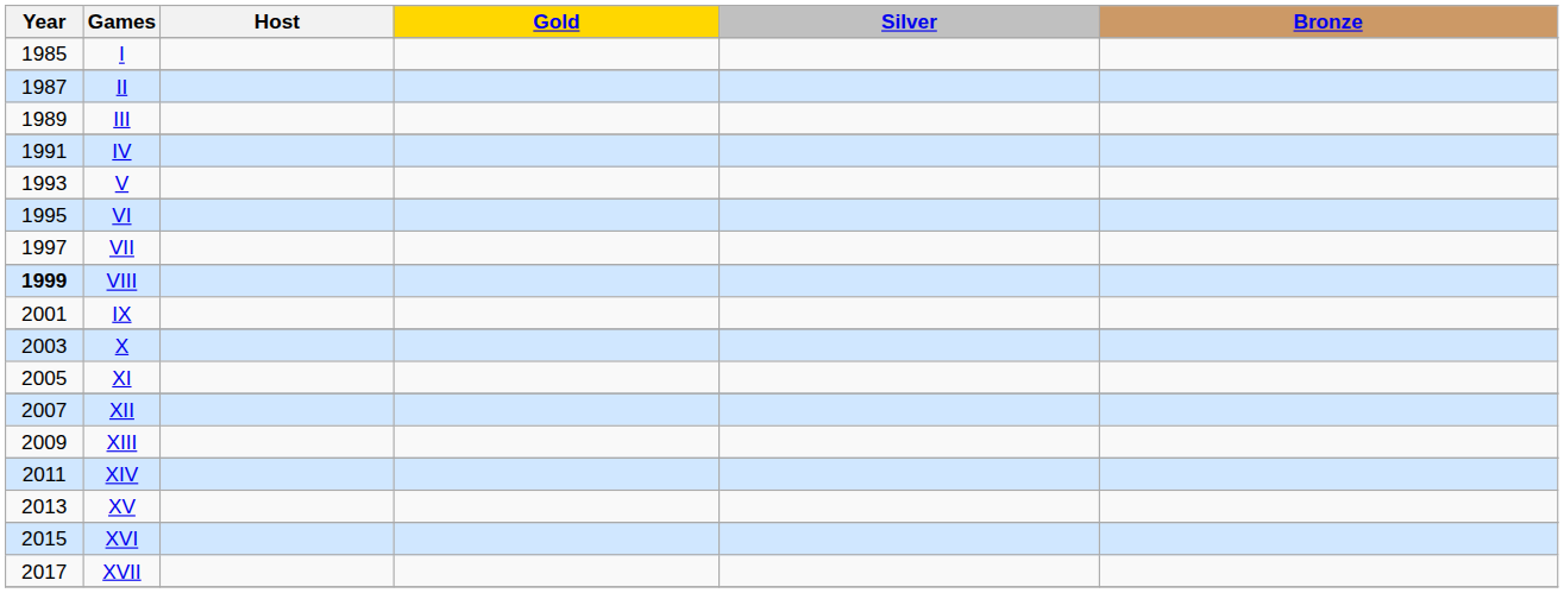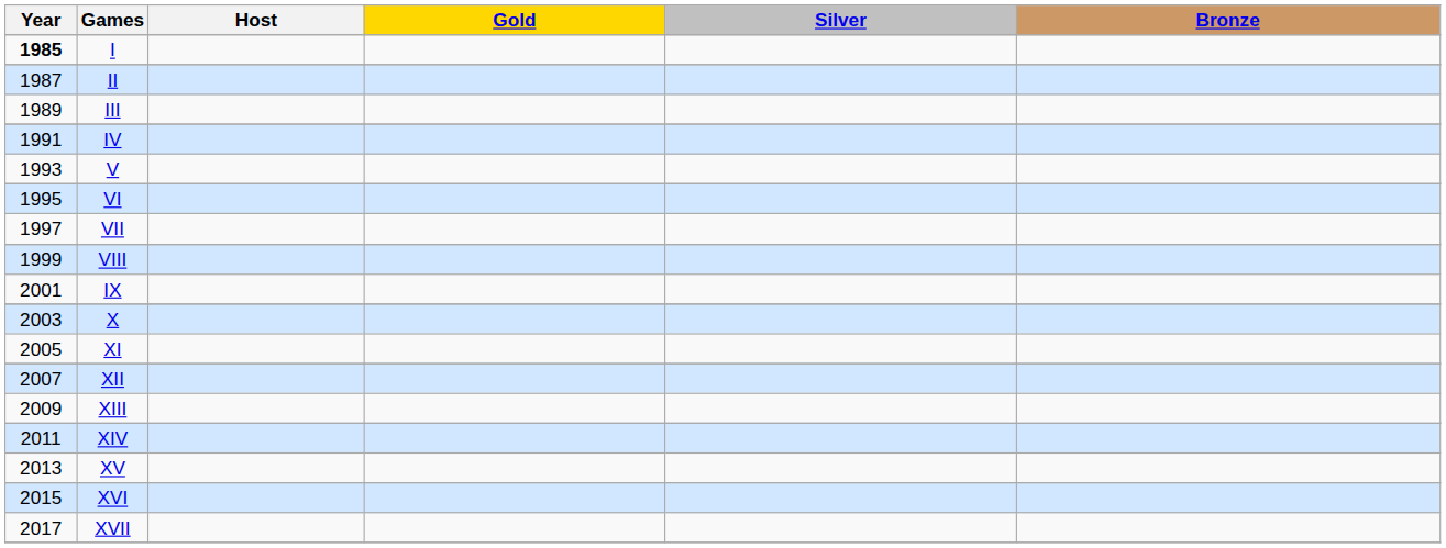I | Year: normal -> bold
VIII | Year: bold -> normal
